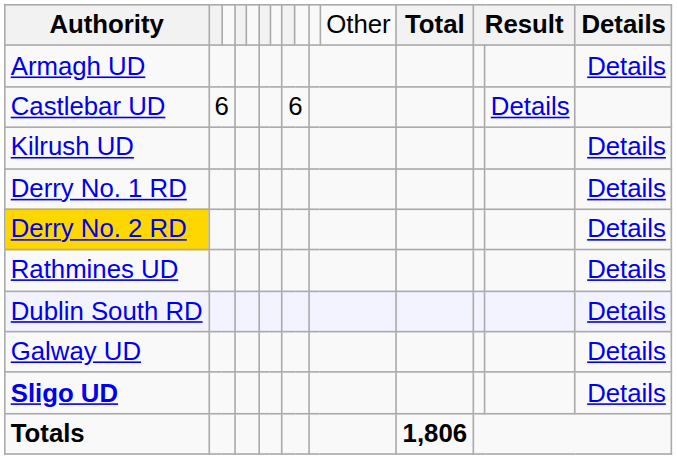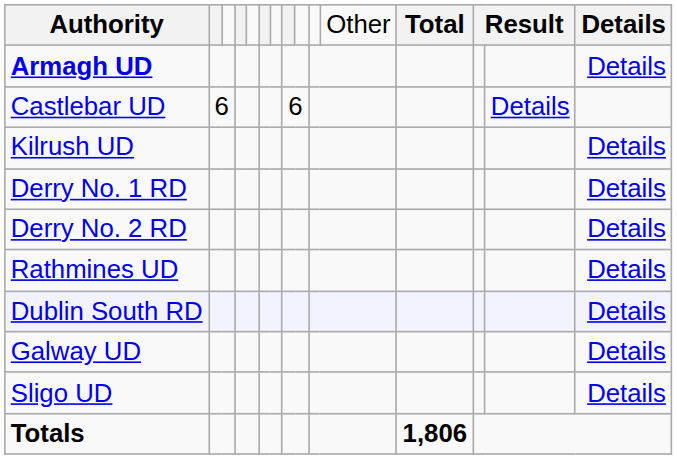Armagh UD | column 1: normal -> bold
Derry No. 2 RD | column 1: gold background -> no background
Sligo UD | column 1: bold -> normal
